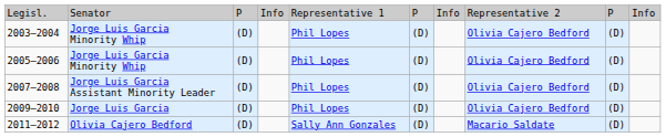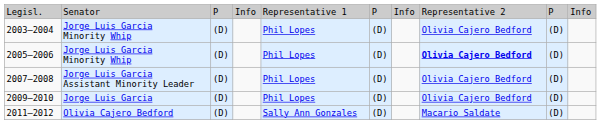2005–2006 | column 8: normal -> bold
